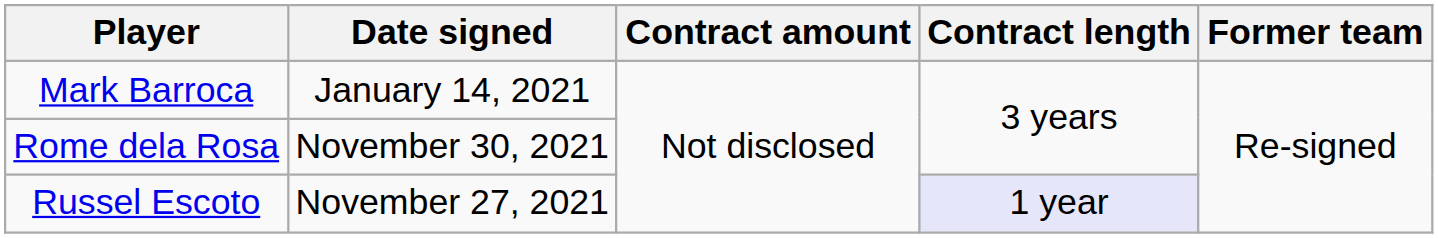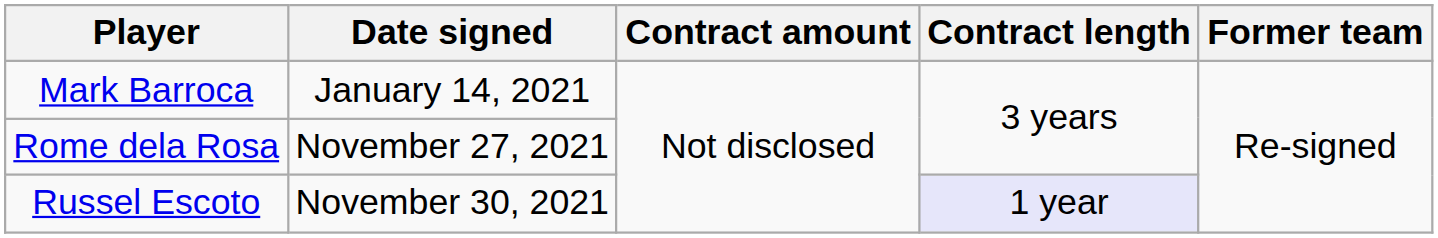Rome dela Rosa | Date signed: November 30, 2021 -> November 27, 2021
Russel Escoto | Date signed: November 27, 2021 -> November 30, 2021
